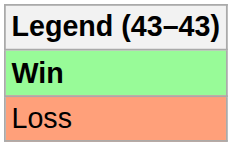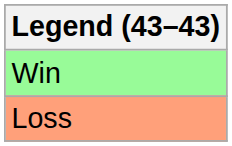row 2 | column 1: bold -> normal
